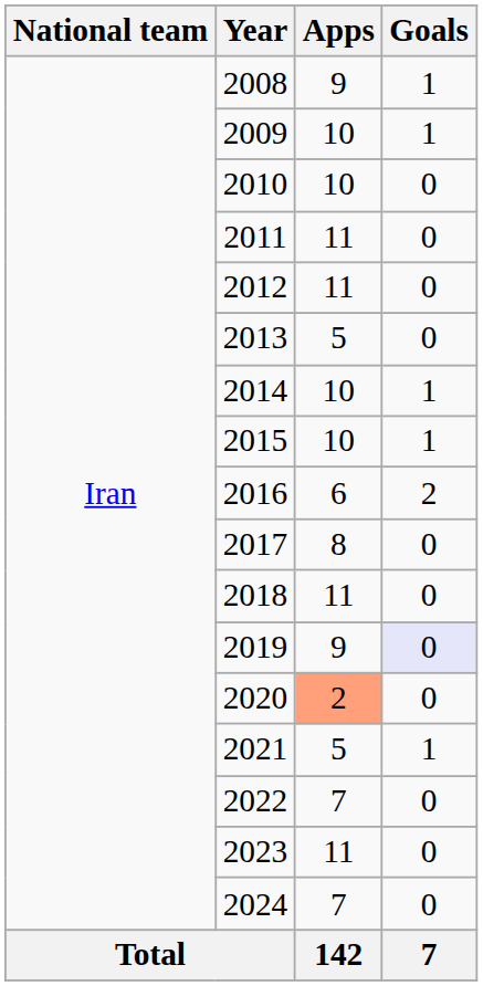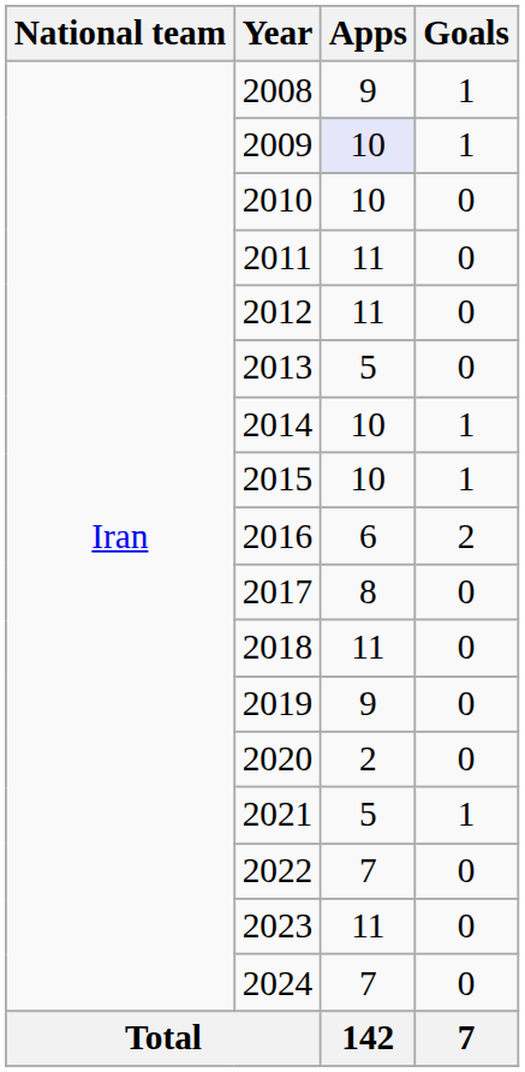2009 | Apps: no background -> lavender background
2019 | Goals: lavender background -> no background
2020 | Apps: lightsalmon background -> no background
